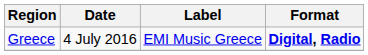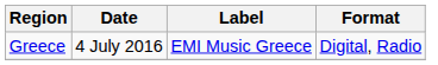Greece | Format: bold -> normal
